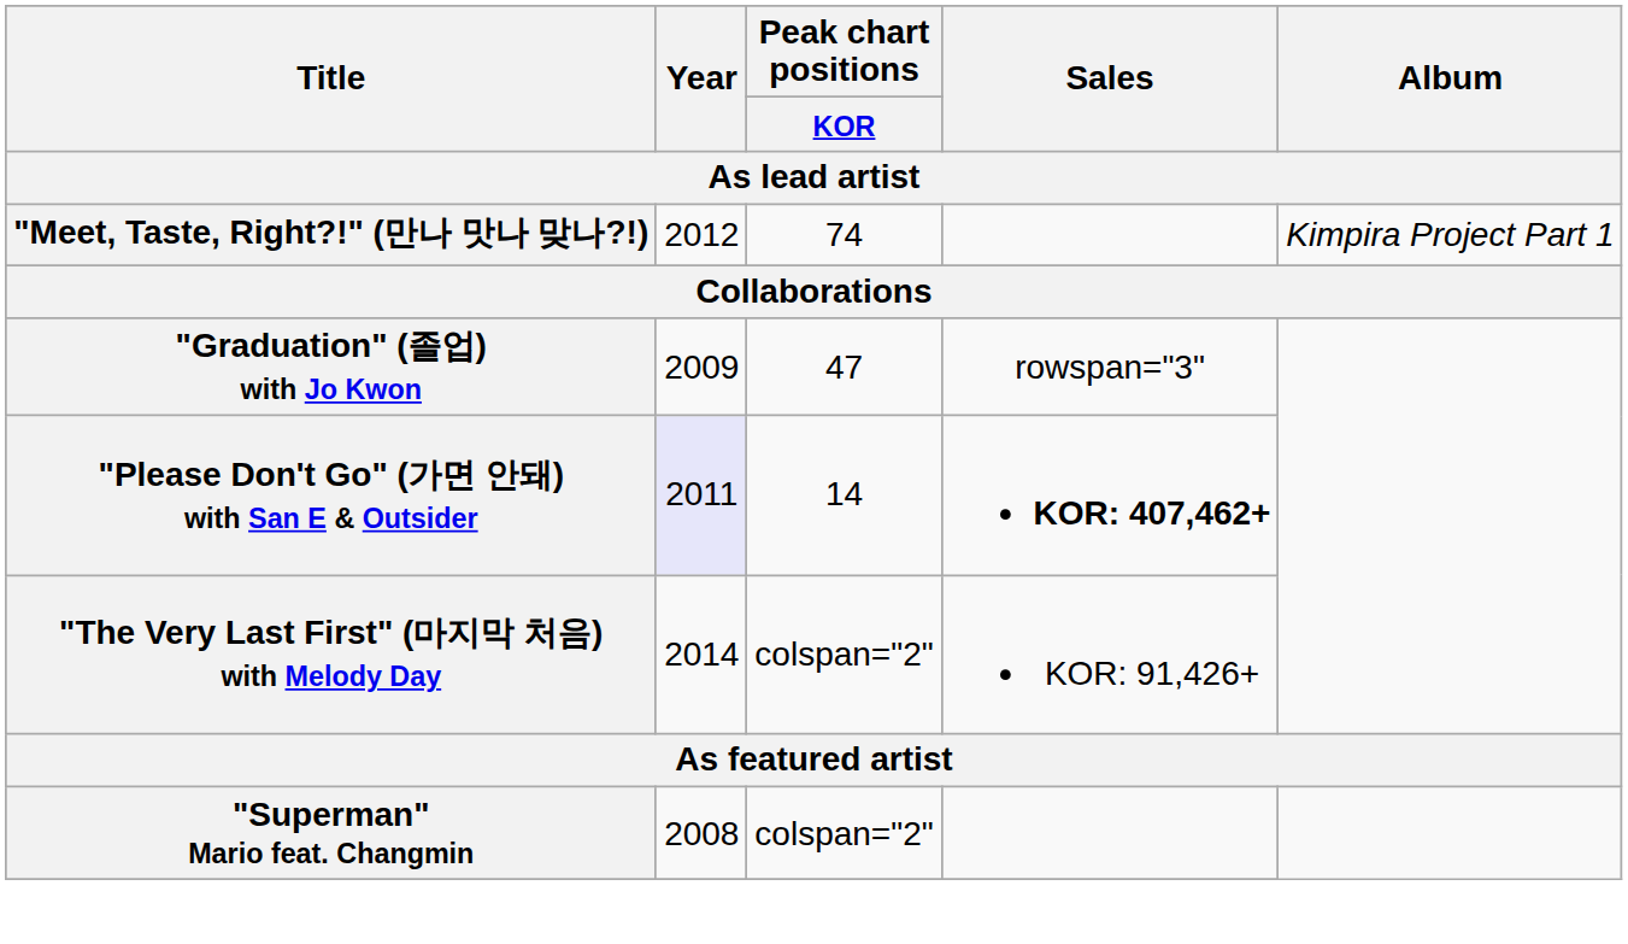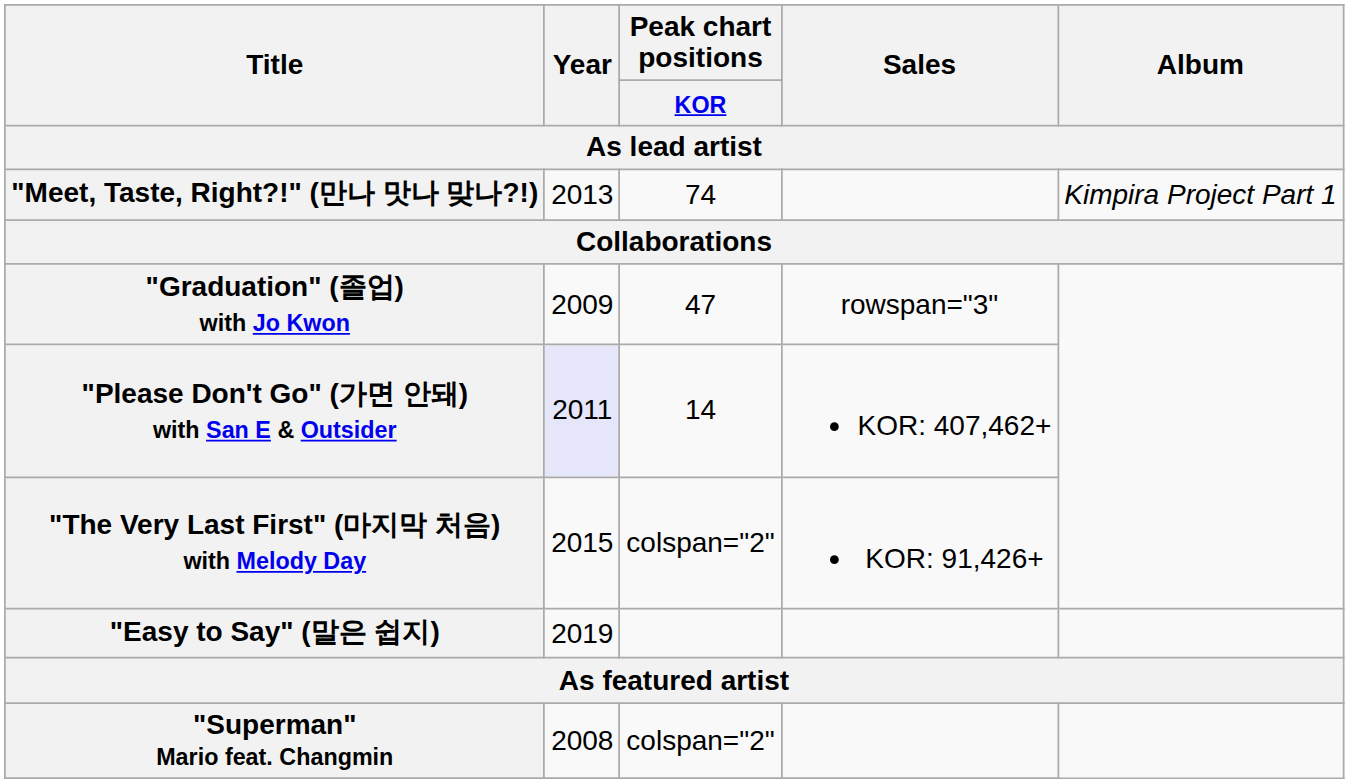"Meet, Taste, Right?!" (만나 맛나 맞나?!) | Year: 2012 -> 2013
"Please Don't Go" (가면 안돼) with San E & Outsider | Sales: bold -> normal
"The Very Last First" (마지막 처음) with Melody Day | Year: 2014 -> 2015
+ row: "Easy to Say" (말은 쉽지) | 2019
